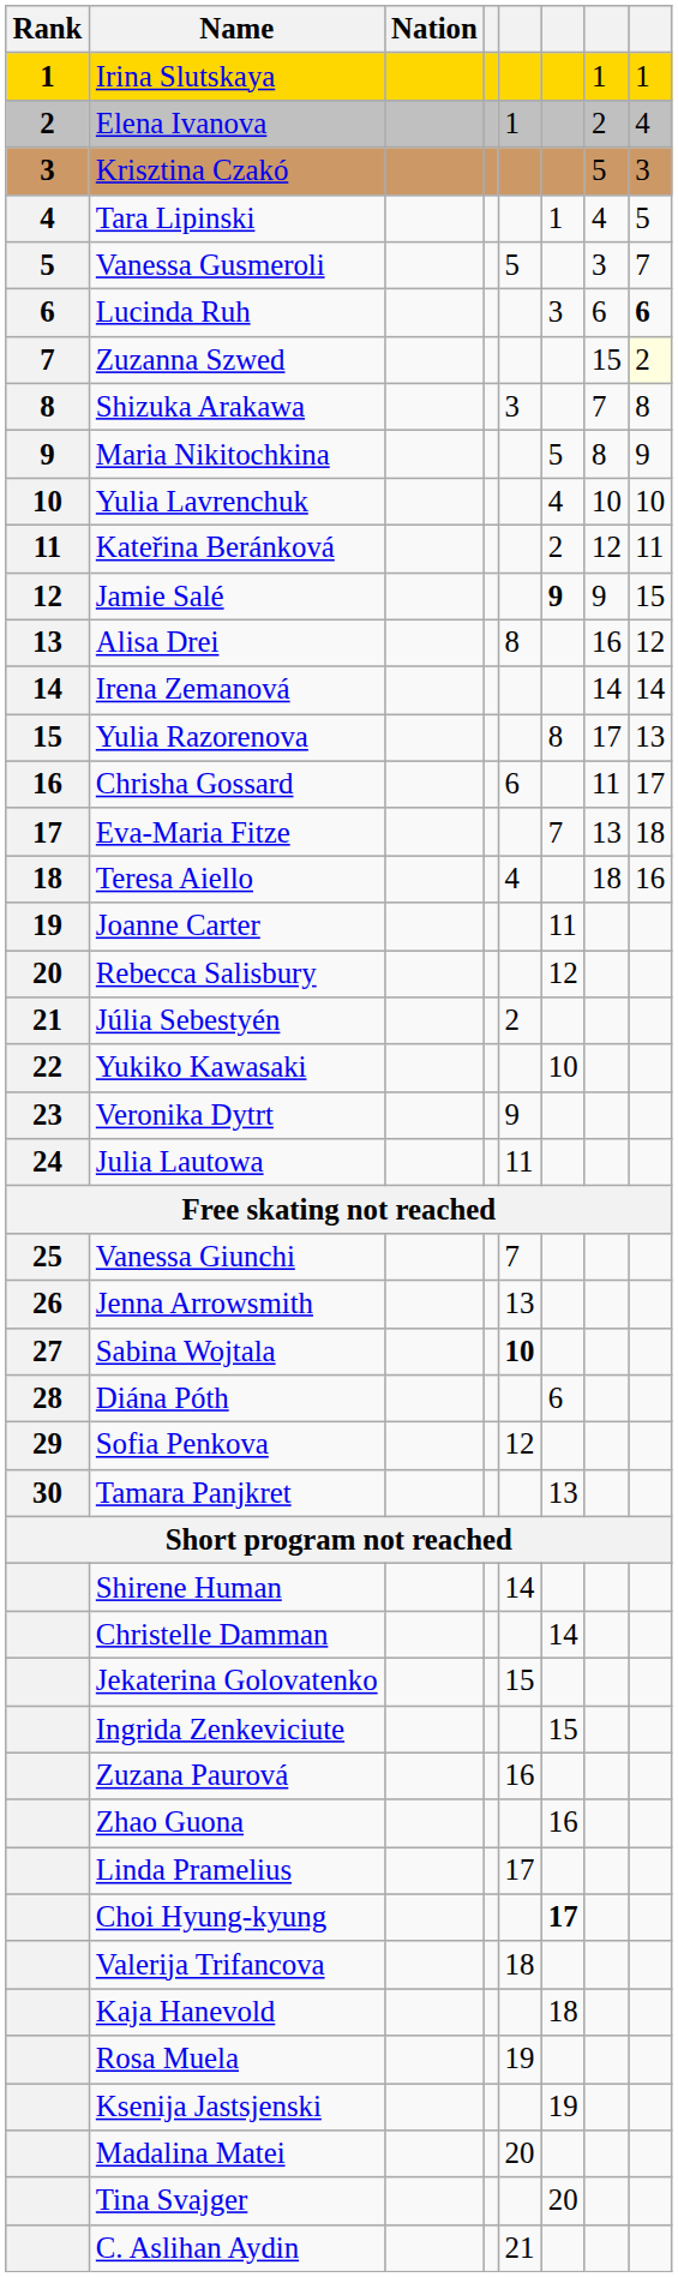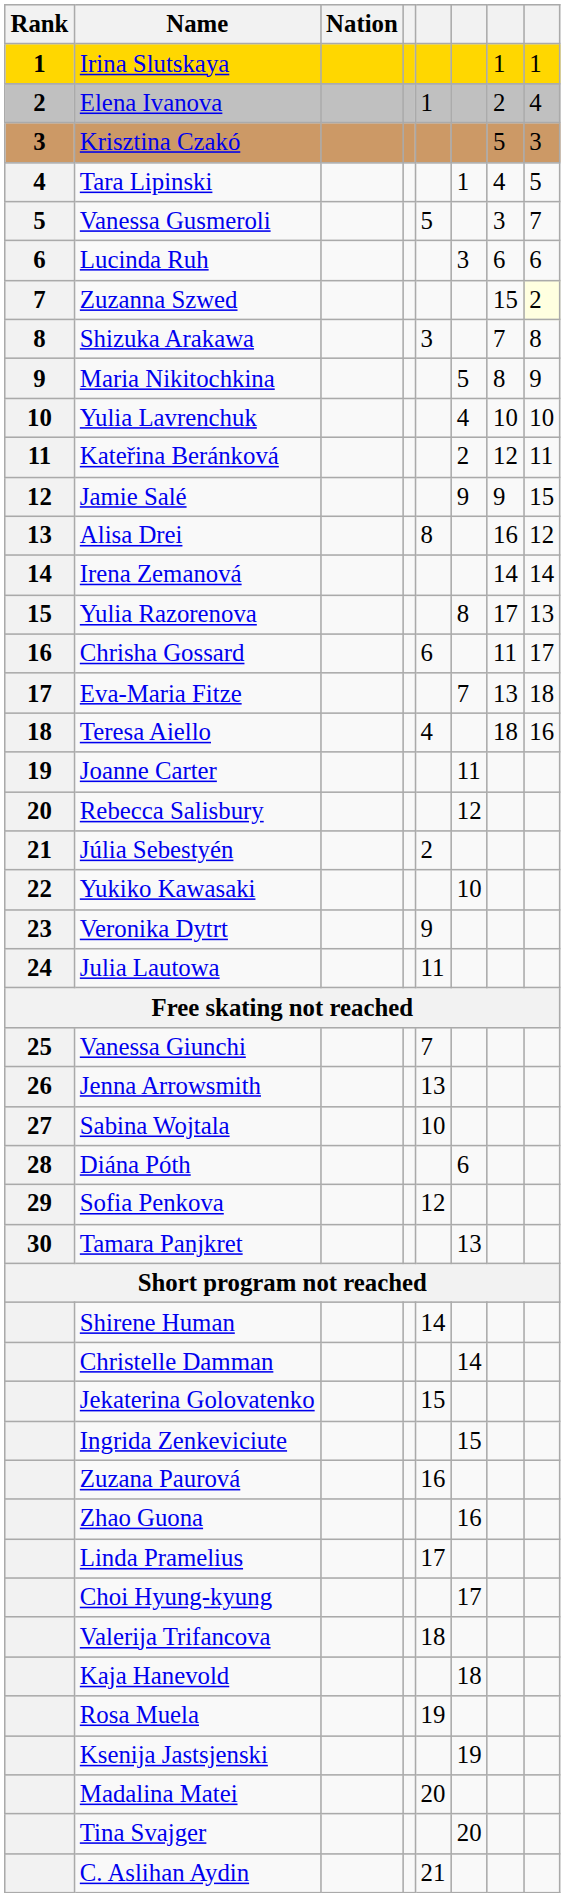Lucinda Ruh | column 8: bold -> normal
Jamie Salé | column 6: bold -> normal
Sabina Wojtala | column 5: bold -> normal
Choi Hyung-kyung | column 6: bold -> normal
